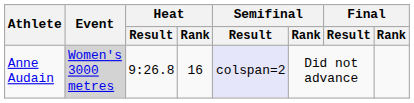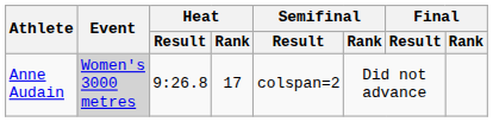Anne Audain | Heat / Rank: 16 -> 17
Anne Audain | Semifinal / Result: lavender background -> no background
